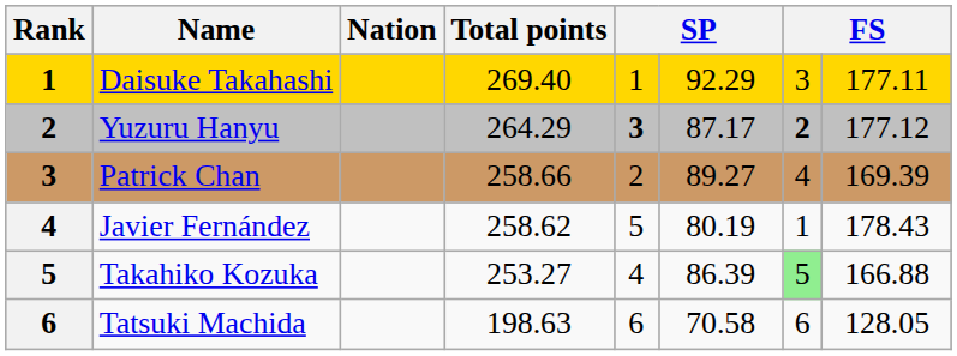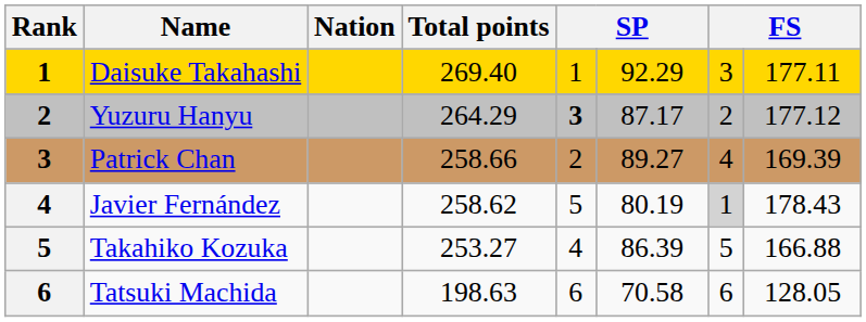Yuzuru Hanyu | column 7: bold -> normal
Javier Fernández | column 7: no background -> lightgrey background
Takahiko Kozuka | column 7: lightgreen background -> no background
